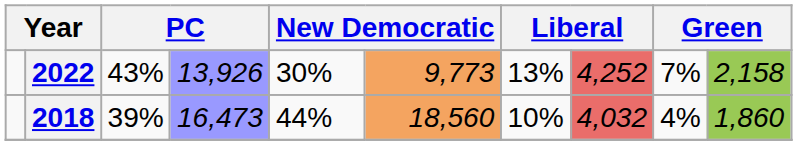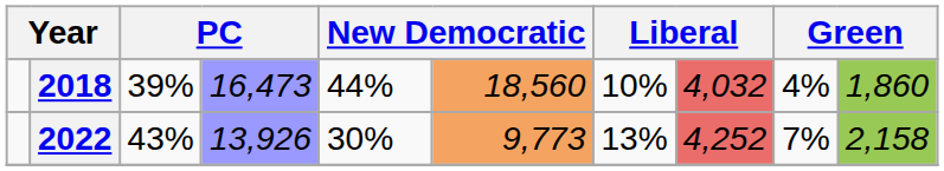rows swapped: 2022 <-> 2018
